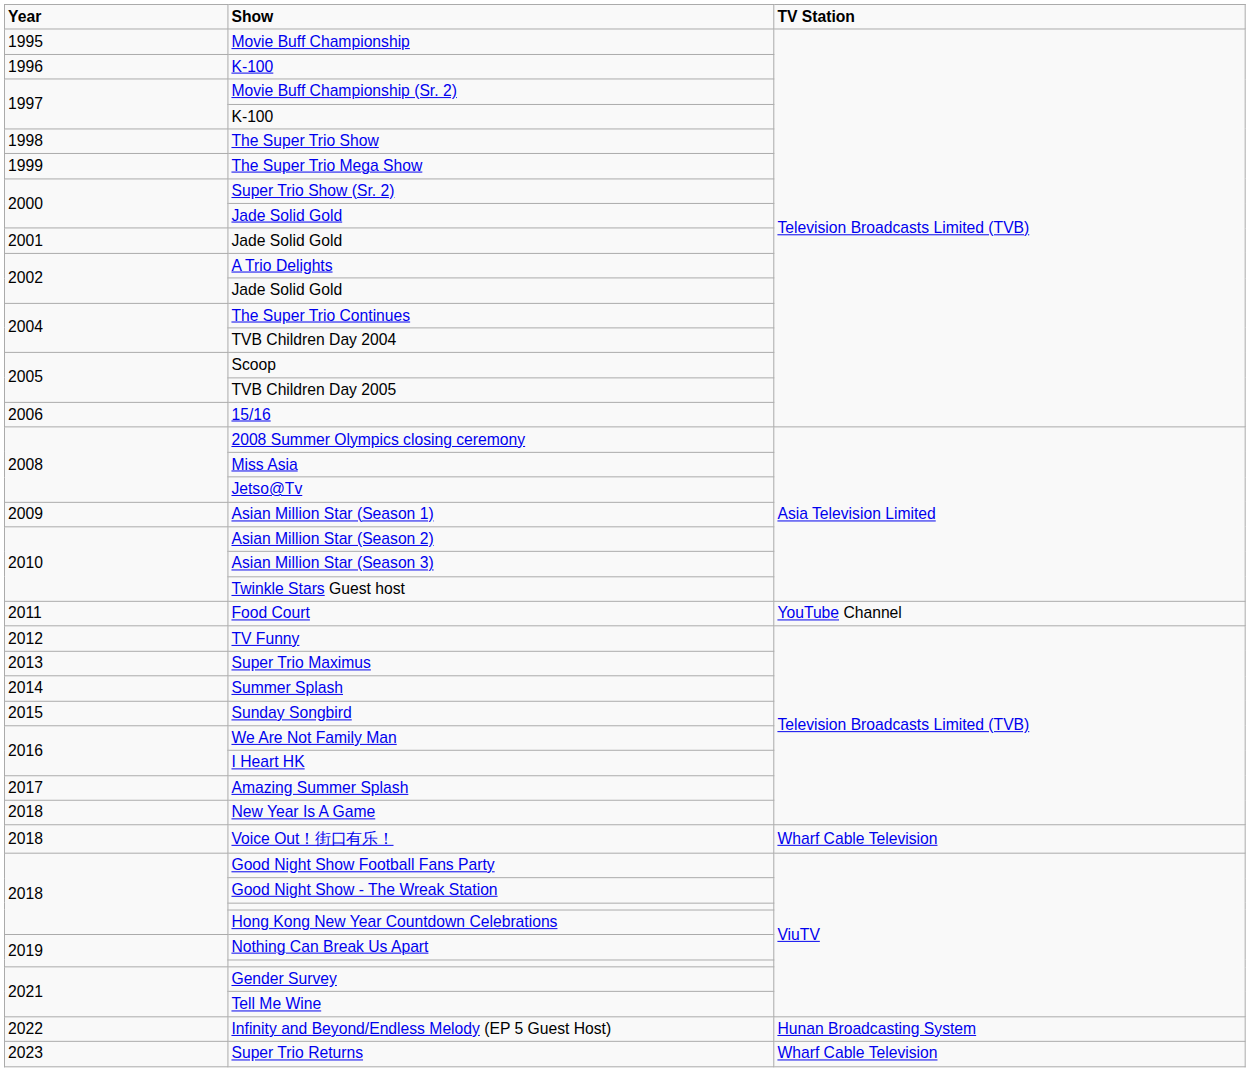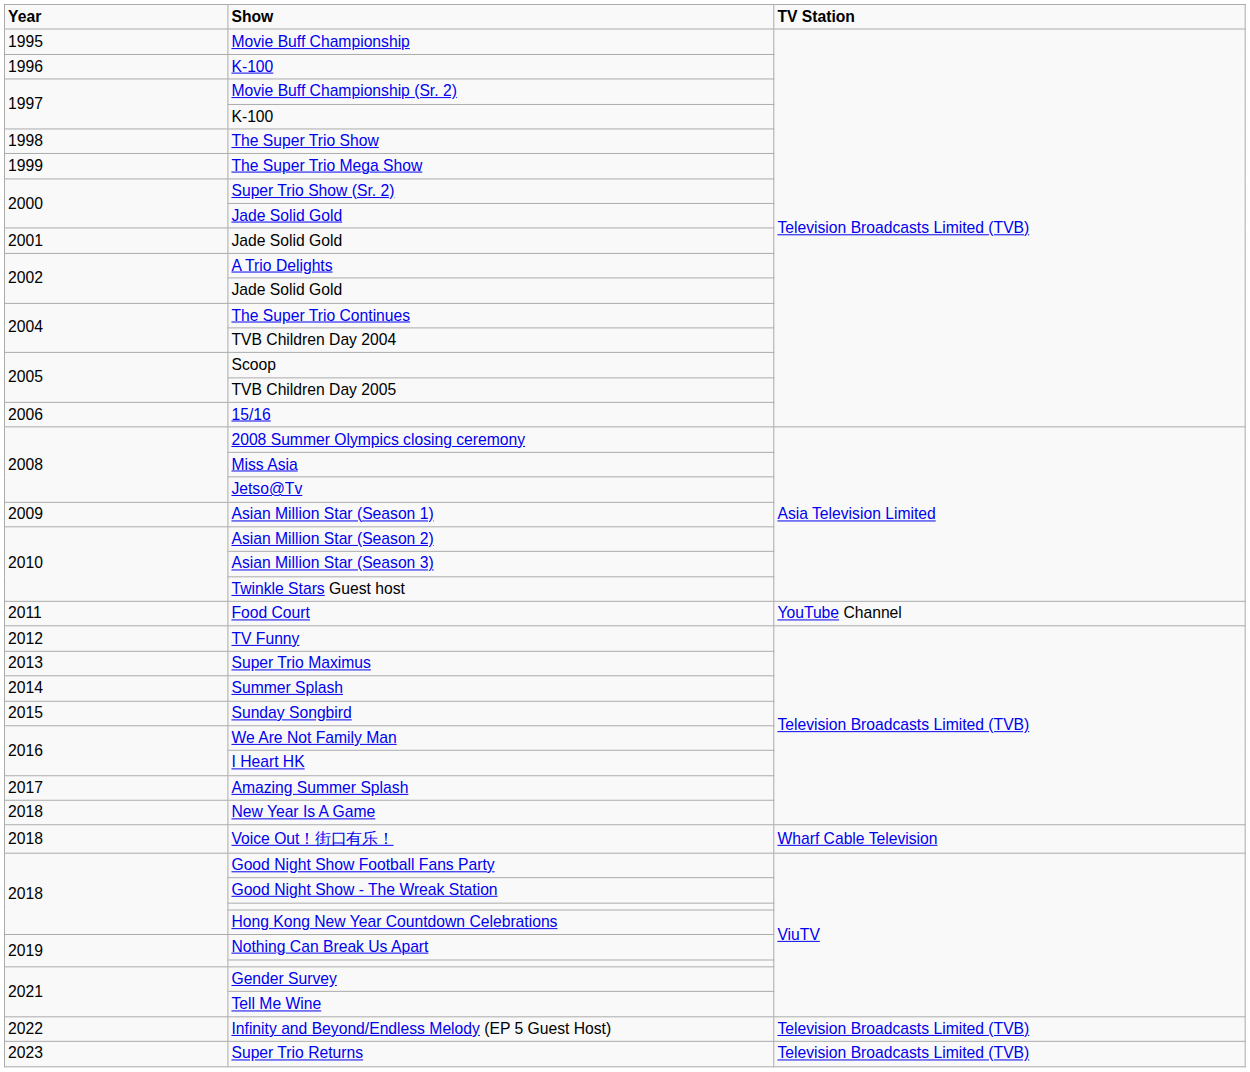Infinity and Beyond/Endless Melody (EP 5 Guest Host) | TV Station: Hunan Broadcasting System -> Television Broadcasts Limited (TVB)
Super Trio Returns | TV Station: Wharf Cable Television -> Television Broadcasts Limited (TVB)
